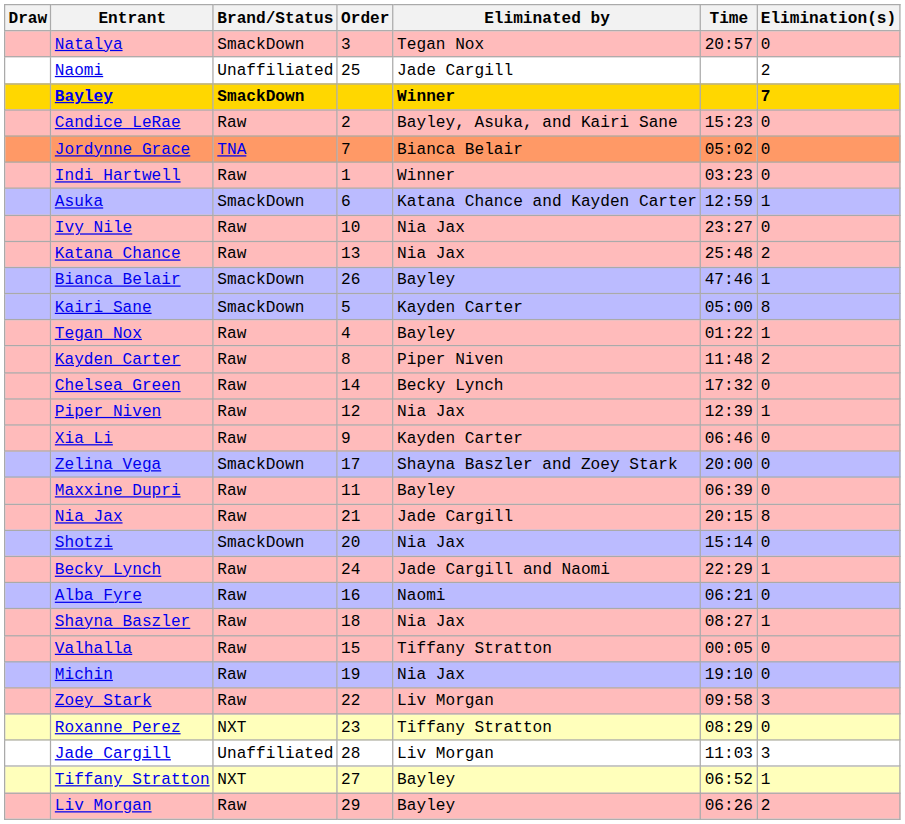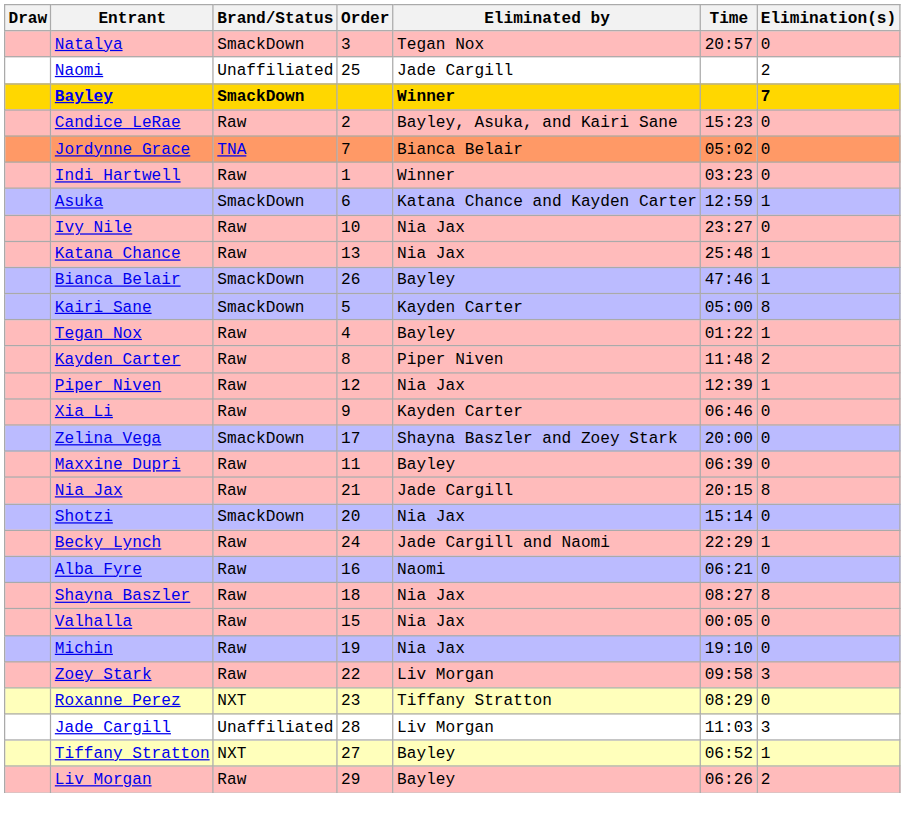Katana Chance | Elimination(s): 2 -> 1
- row: Chelsea Green | Raw | 14 | Becky Lynch | 17:32 | 0
Shayna Baszler | Elimination(s): 1 -> 8
Valhalla | Eliminated by: Tiffany Stratton -> Nia Jax
